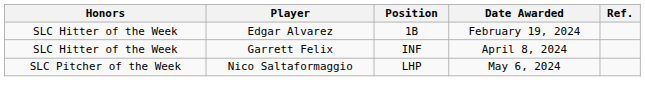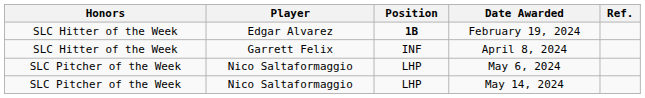February 19, 2024 | Position: normal -> bold
+ row: SLC Pitcher of the Week | Nico Saltaformaggio | LHP | May 14, 2024
